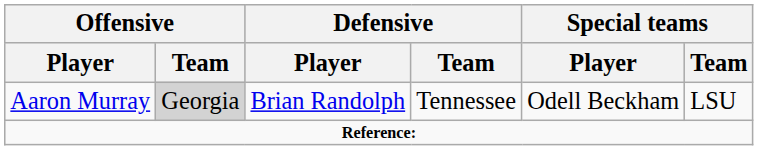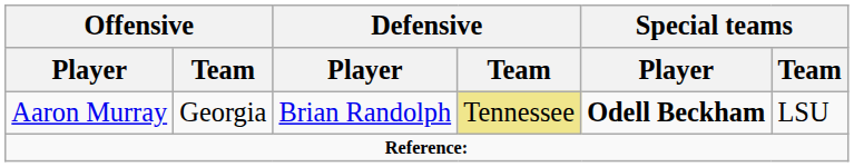Aaron Murray | Offensive / Team: lightgrey background -> no background
Aaron Murray | Defensive / Team: no background -> khaki background
Aaron Murray | Special teams / Player: normal -> bold
